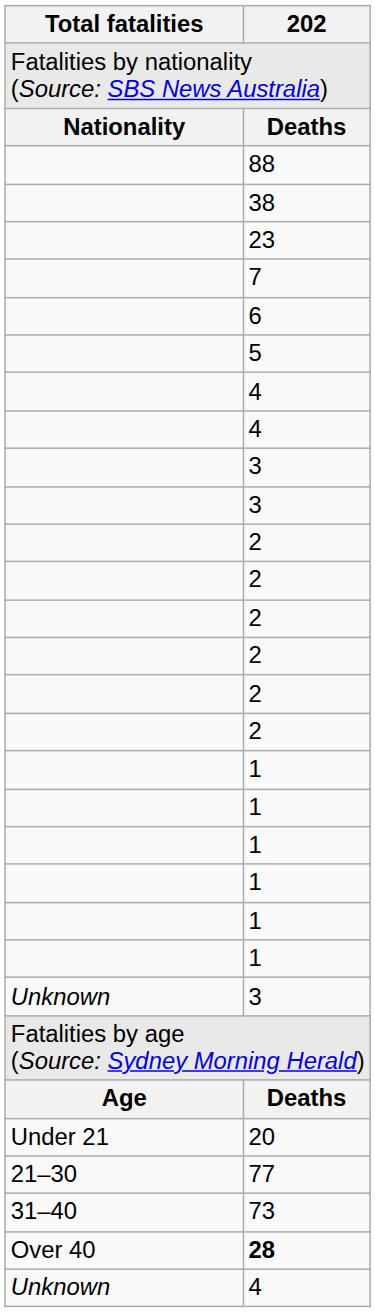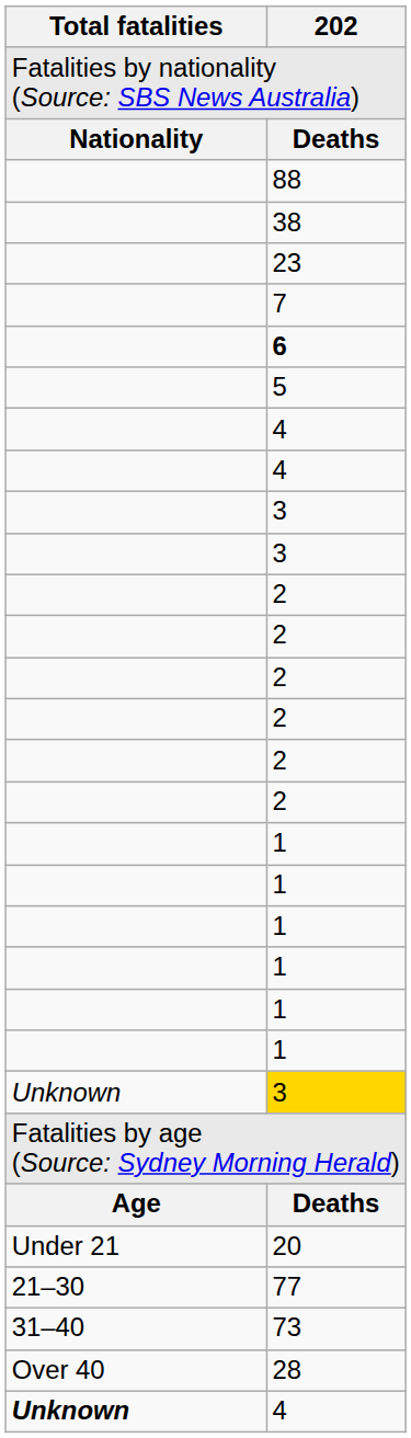6 | 202: normal -> bold
Unknown / 3 | 202: no background -> gold background
28 | 202: bold -> normal
Unknown / 4 | Total fatalities: normal -> bold
